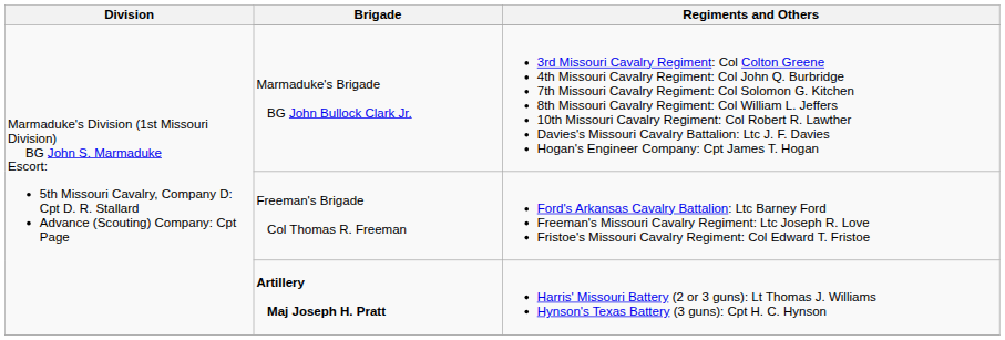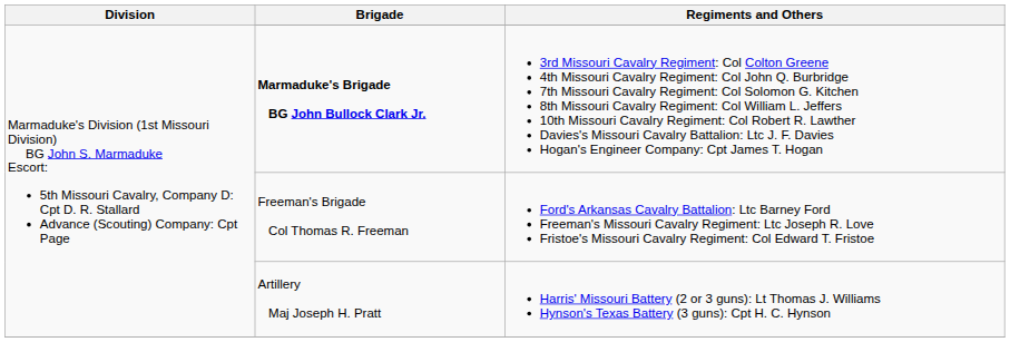Marmaduke's Brigade BG John Bullock Clark Jr. | Brigade: normal -> bold
Artillery Maj Joseph H. Pratt | Brigade: bold -> normal
